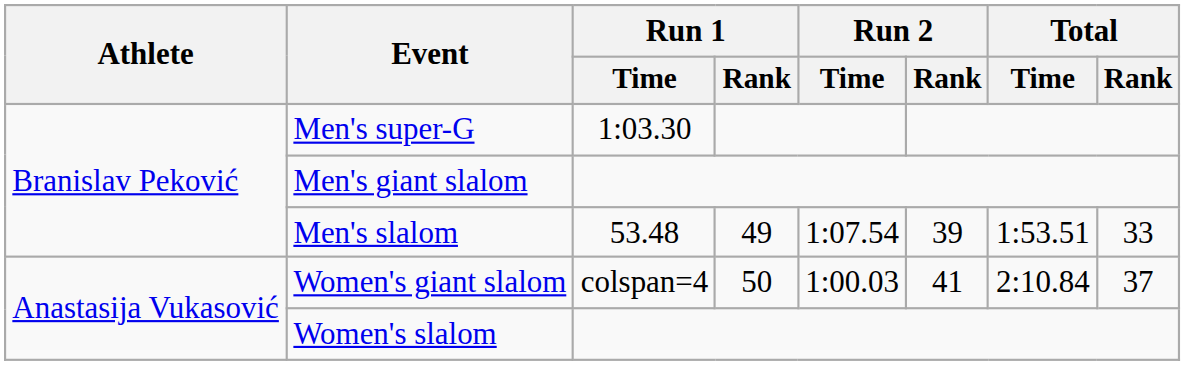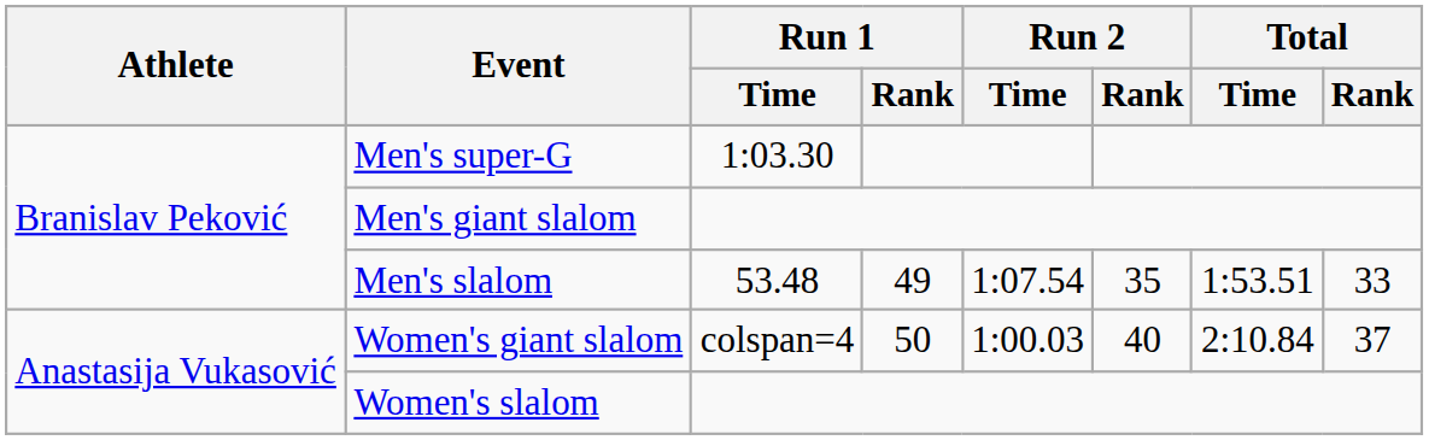Men's slalom | Run 2 / Rank: 39 -> 35
Women's giant slalom | Run 2 / Rank: 41 -> 40
